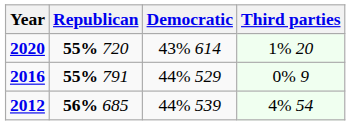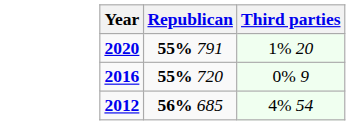- column: Democratic | 43% 614 | 44% 529 | 44% 539
2020 | Republican: 55% 720 -> 55% 791
2016 | Republican: 55% 791 -> 55% 720
